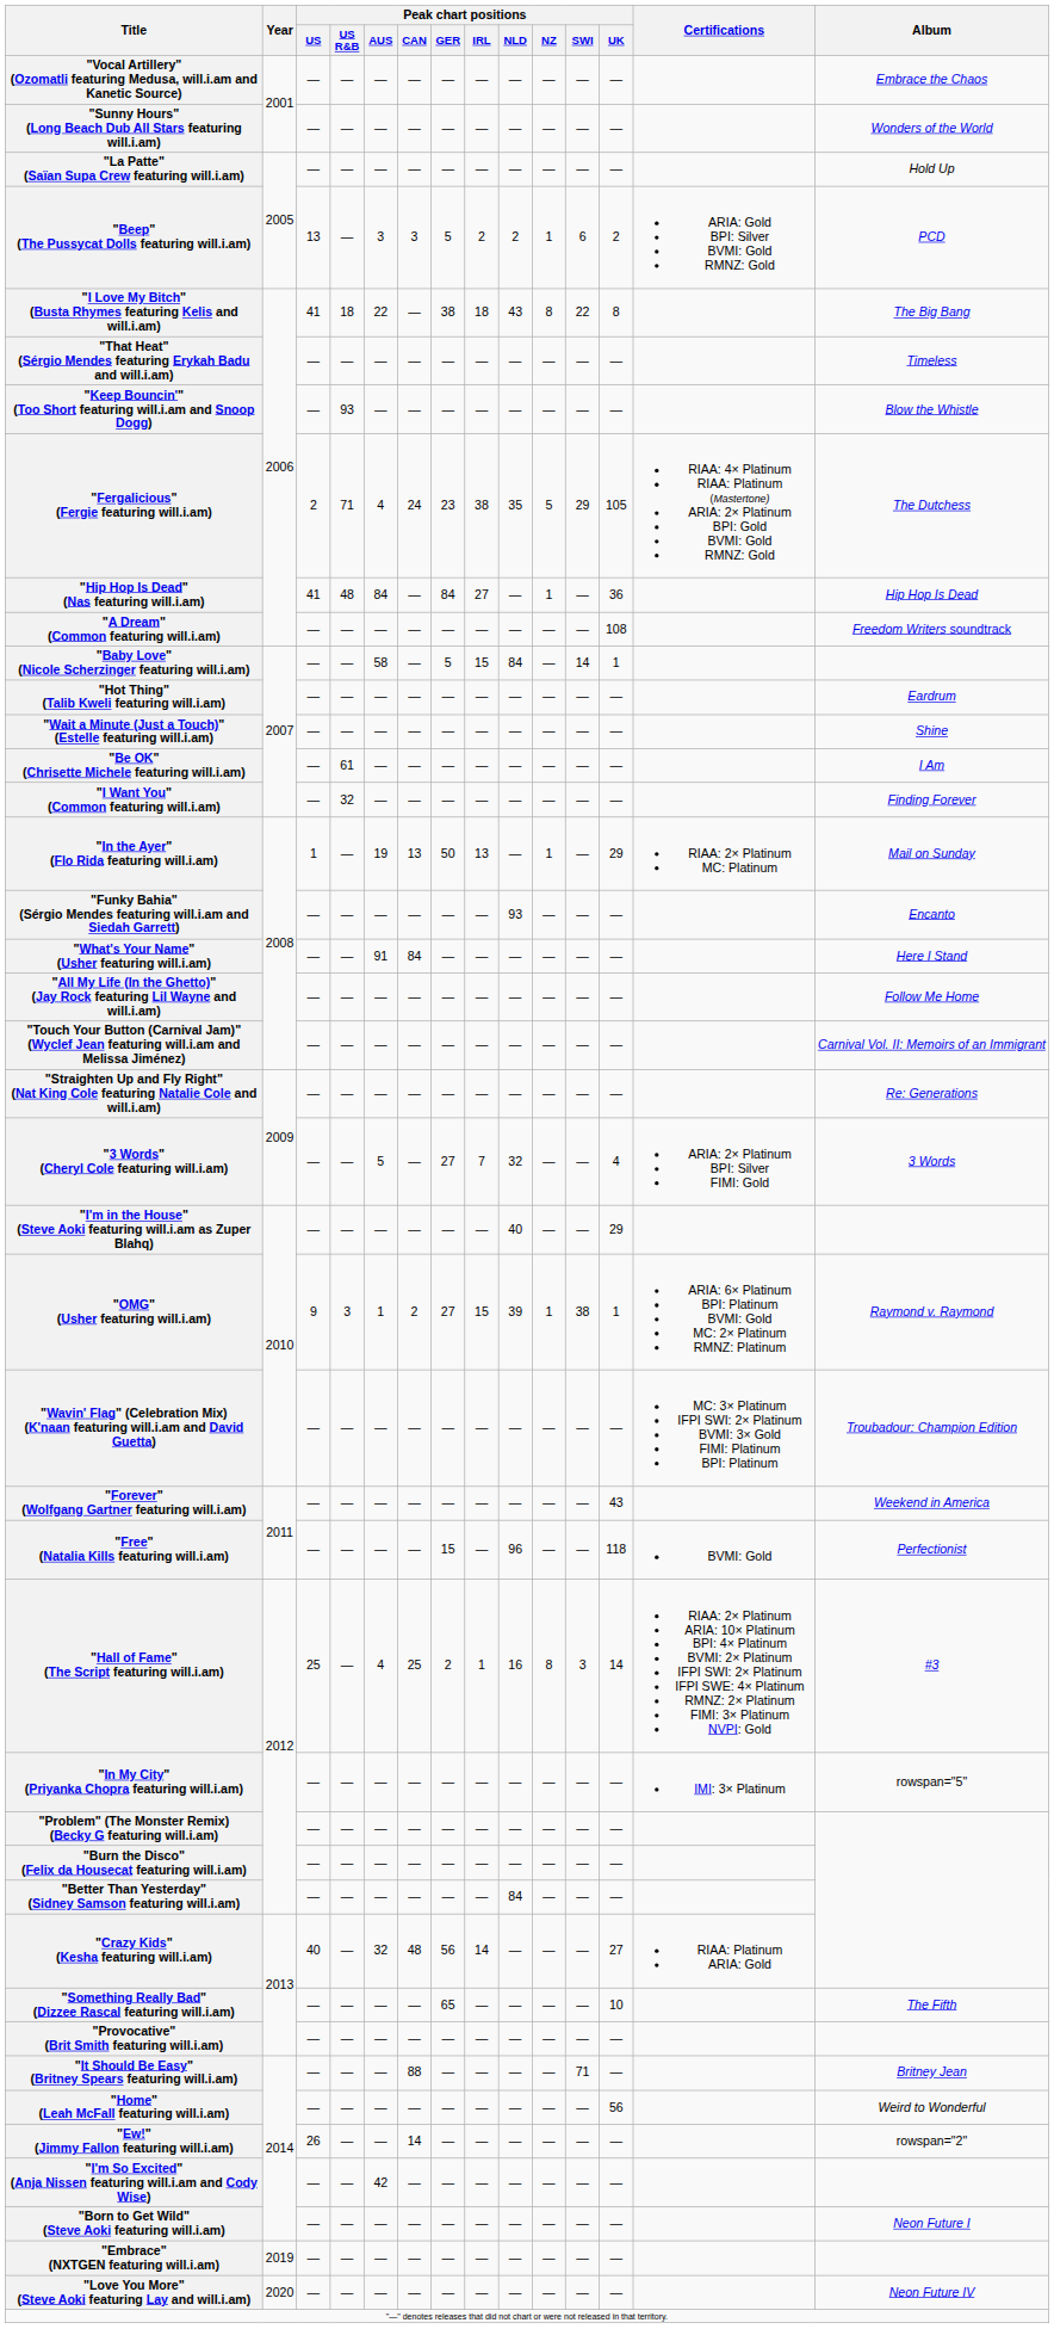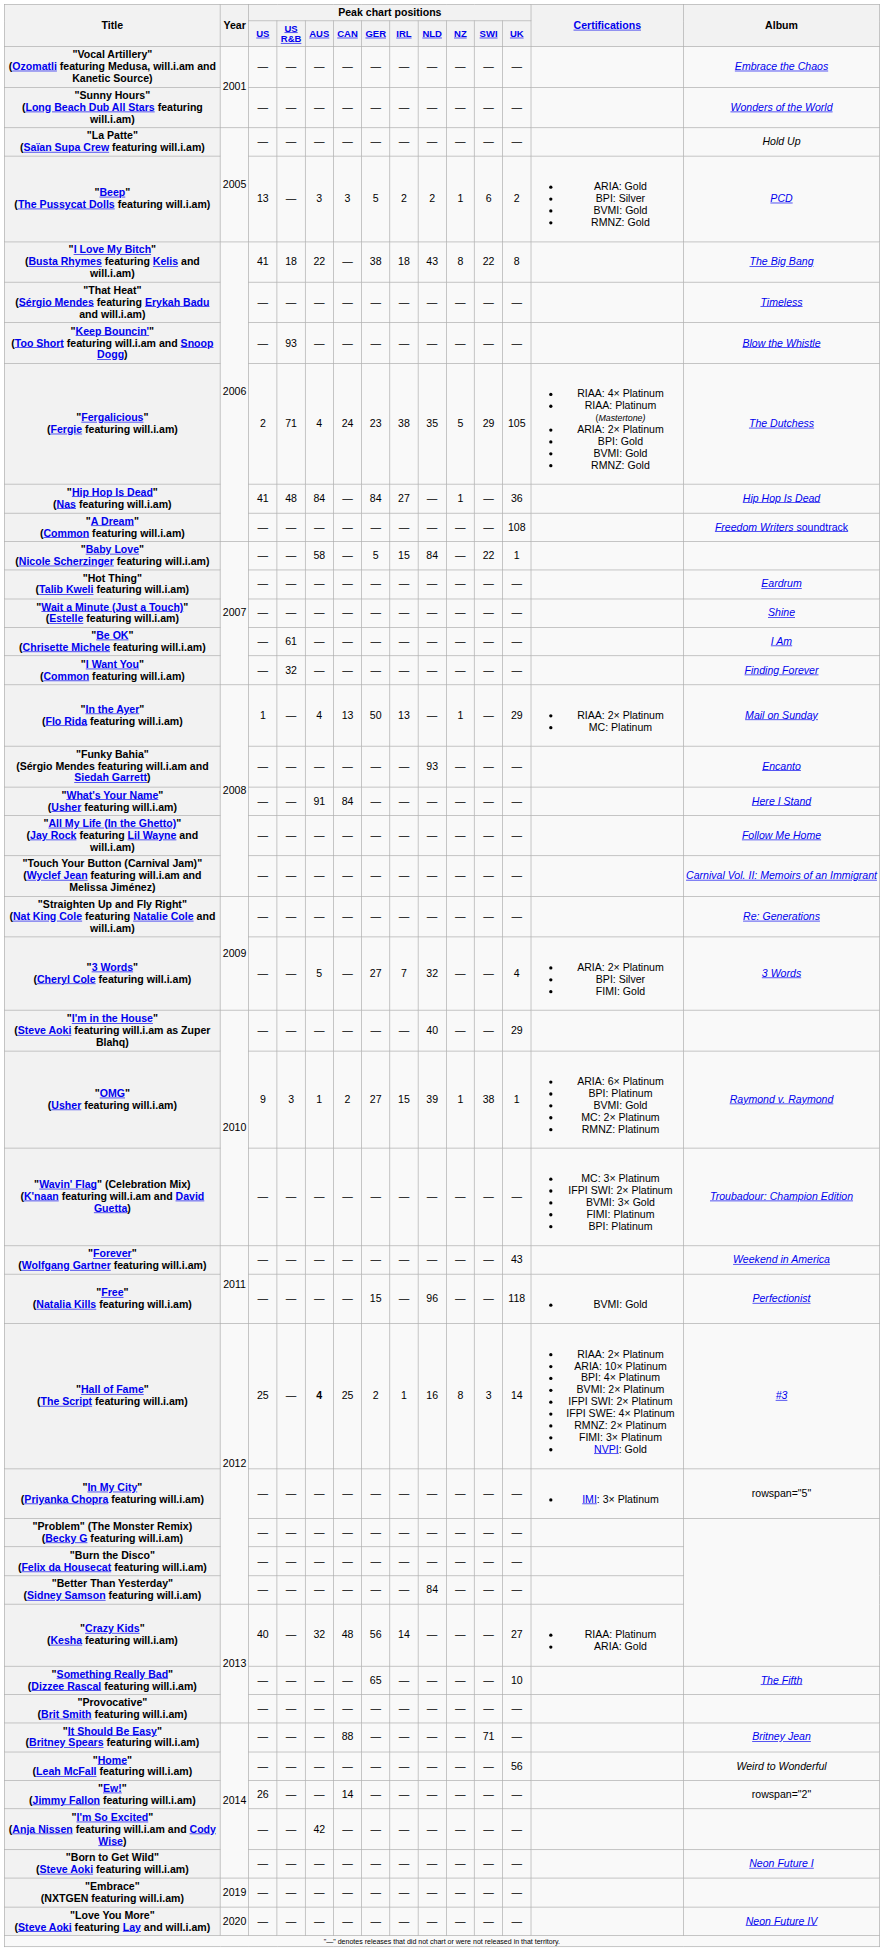"Baby Love" (Nicole Scherzinger featuring will.i.am) | Peak chart positions / SWI: 14 -> 22
"In the Ayer" (Flo Rida featuring will.i.am) | Peak chart positions / AUS: 19 -> 4
"Hall of Fame" (The Script featuring will.i.am) | Peak chart positions / AUS: normal -> bold
